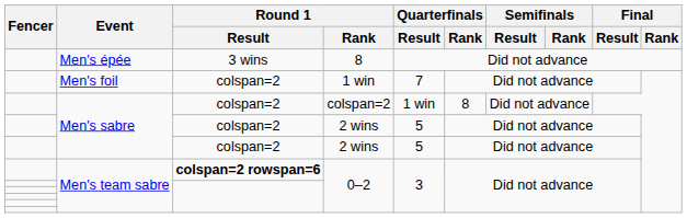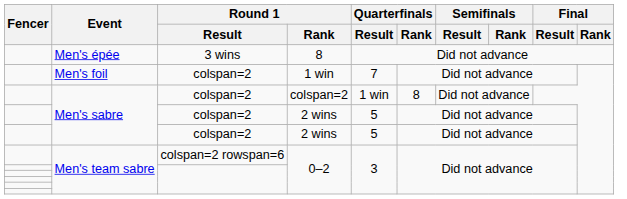colspan=2 rowspan=6 / 0–2 | Round 1 / Result: bold -> normal
